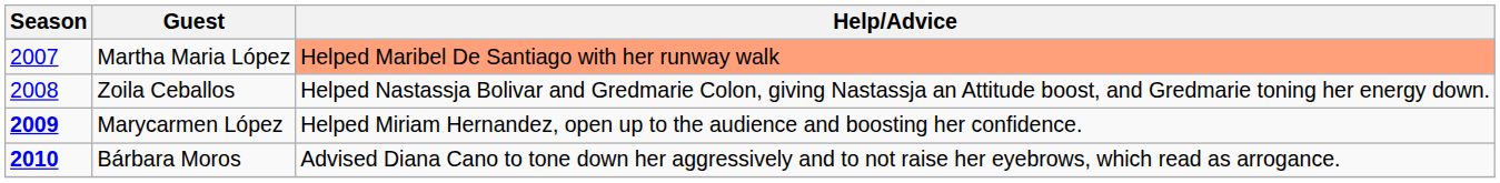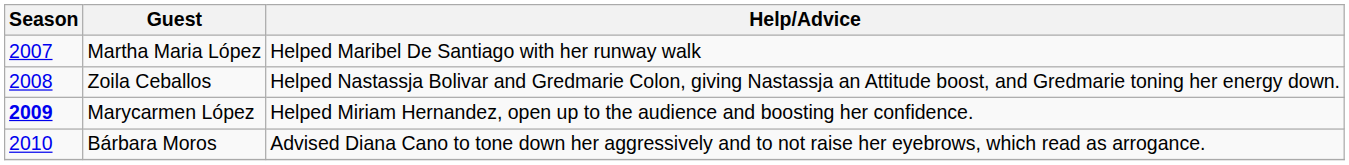Martha Maria López | Help/Advice: lightsalmon background -> no background
Bárbara Moros | Season: bold -> normal
